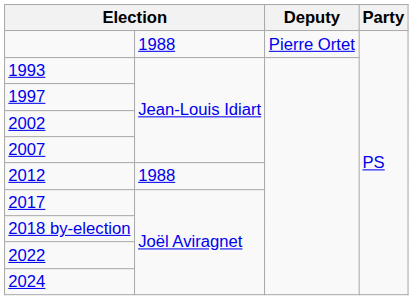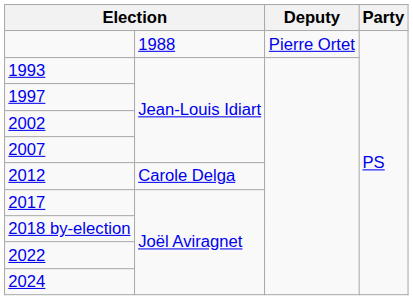2012 | column 2: 1988 -> Carole Delga
